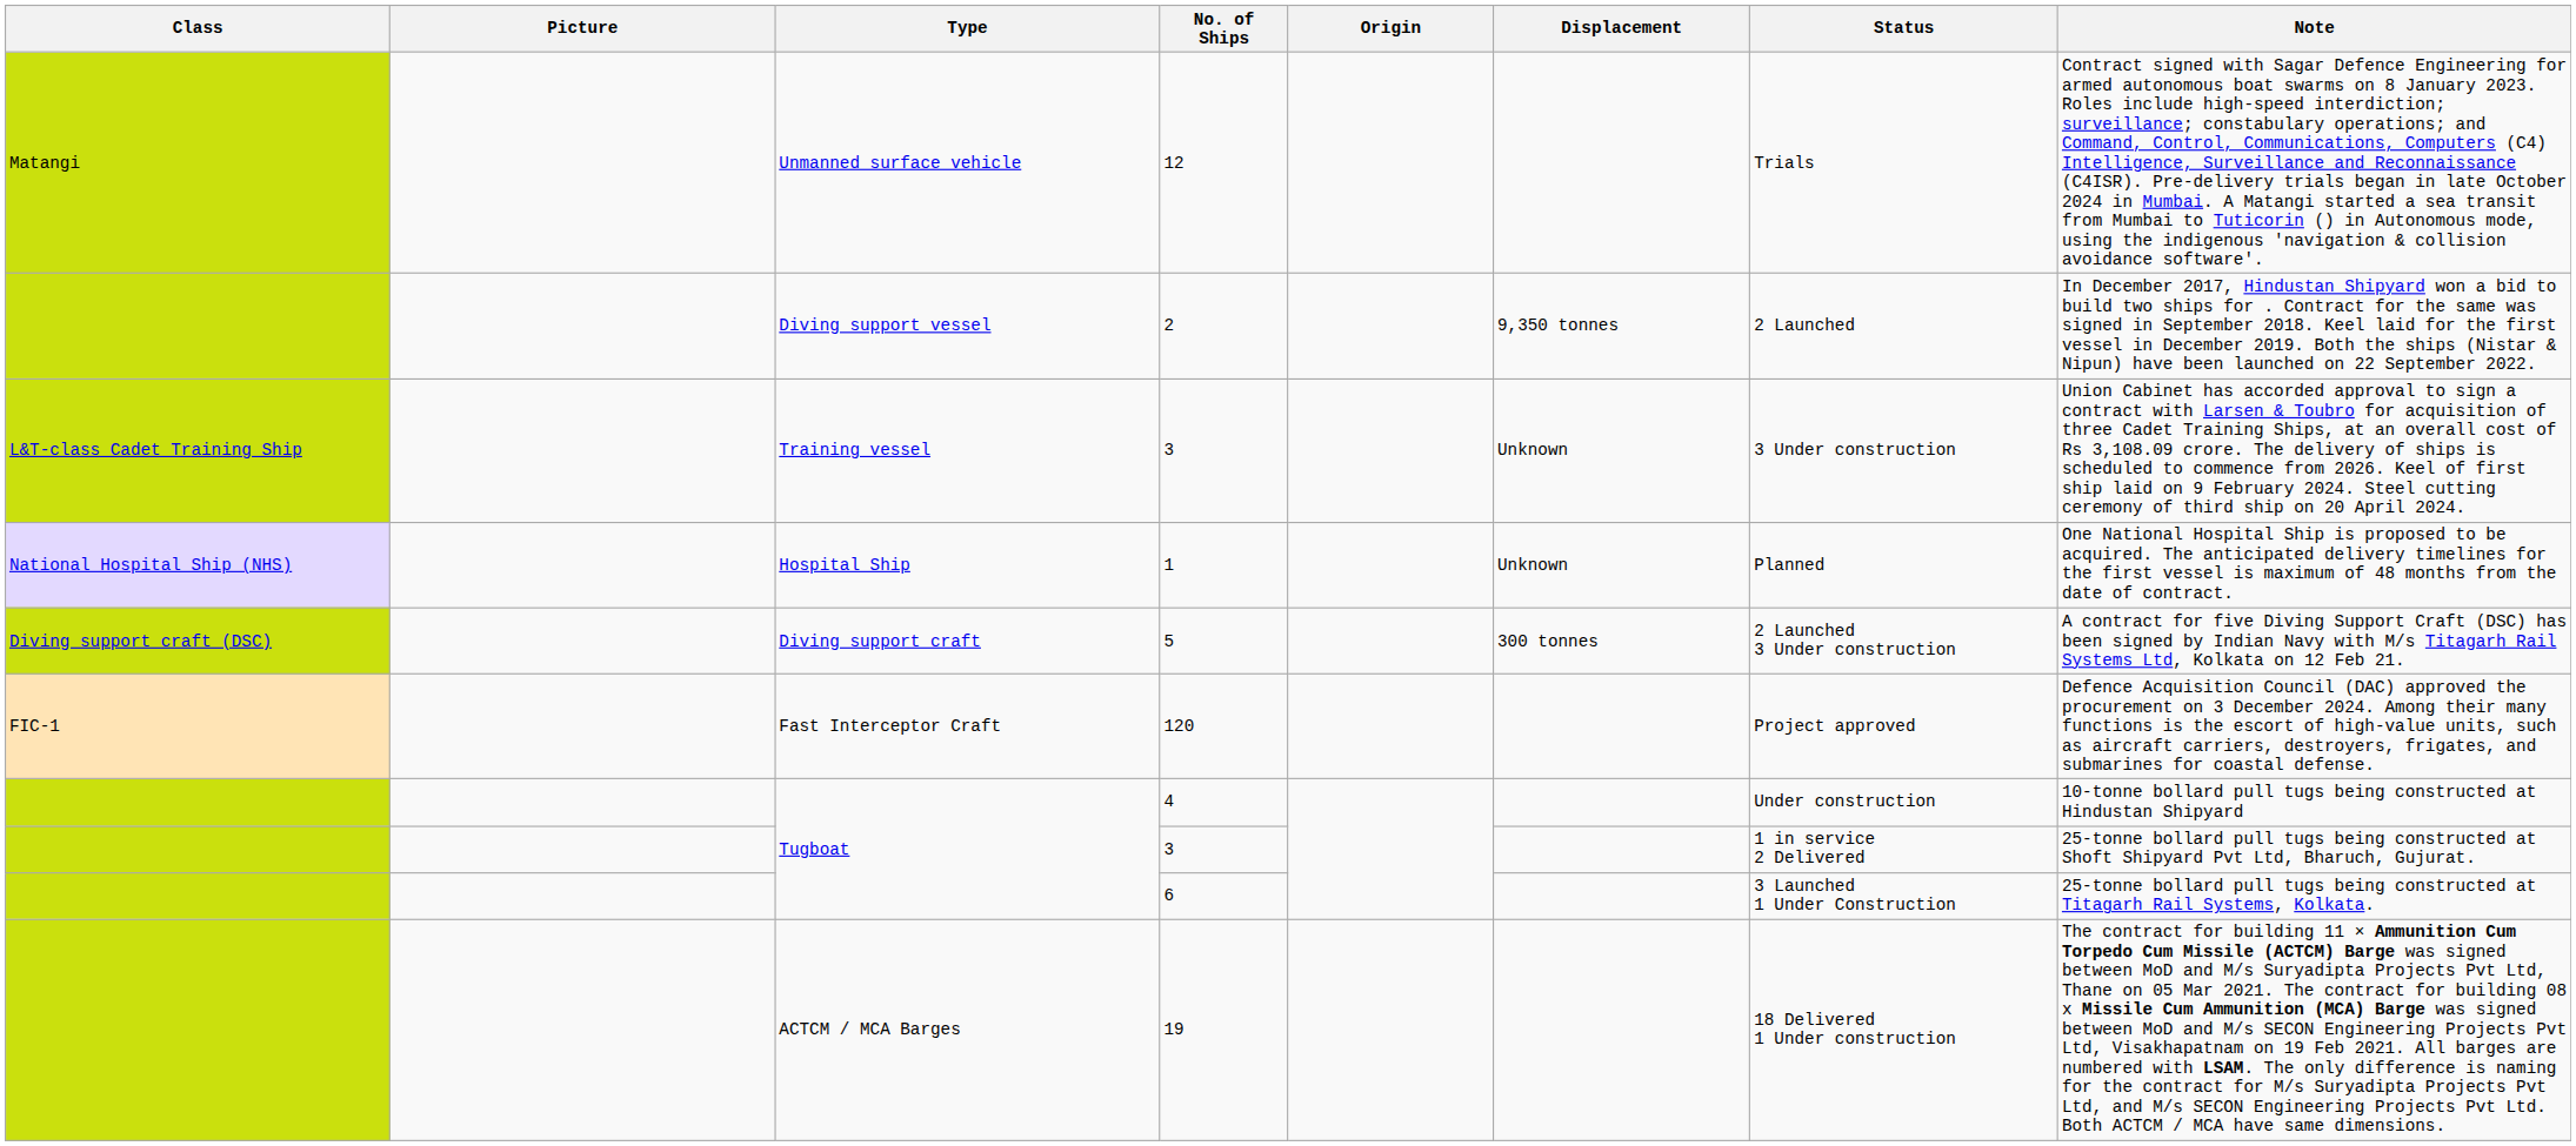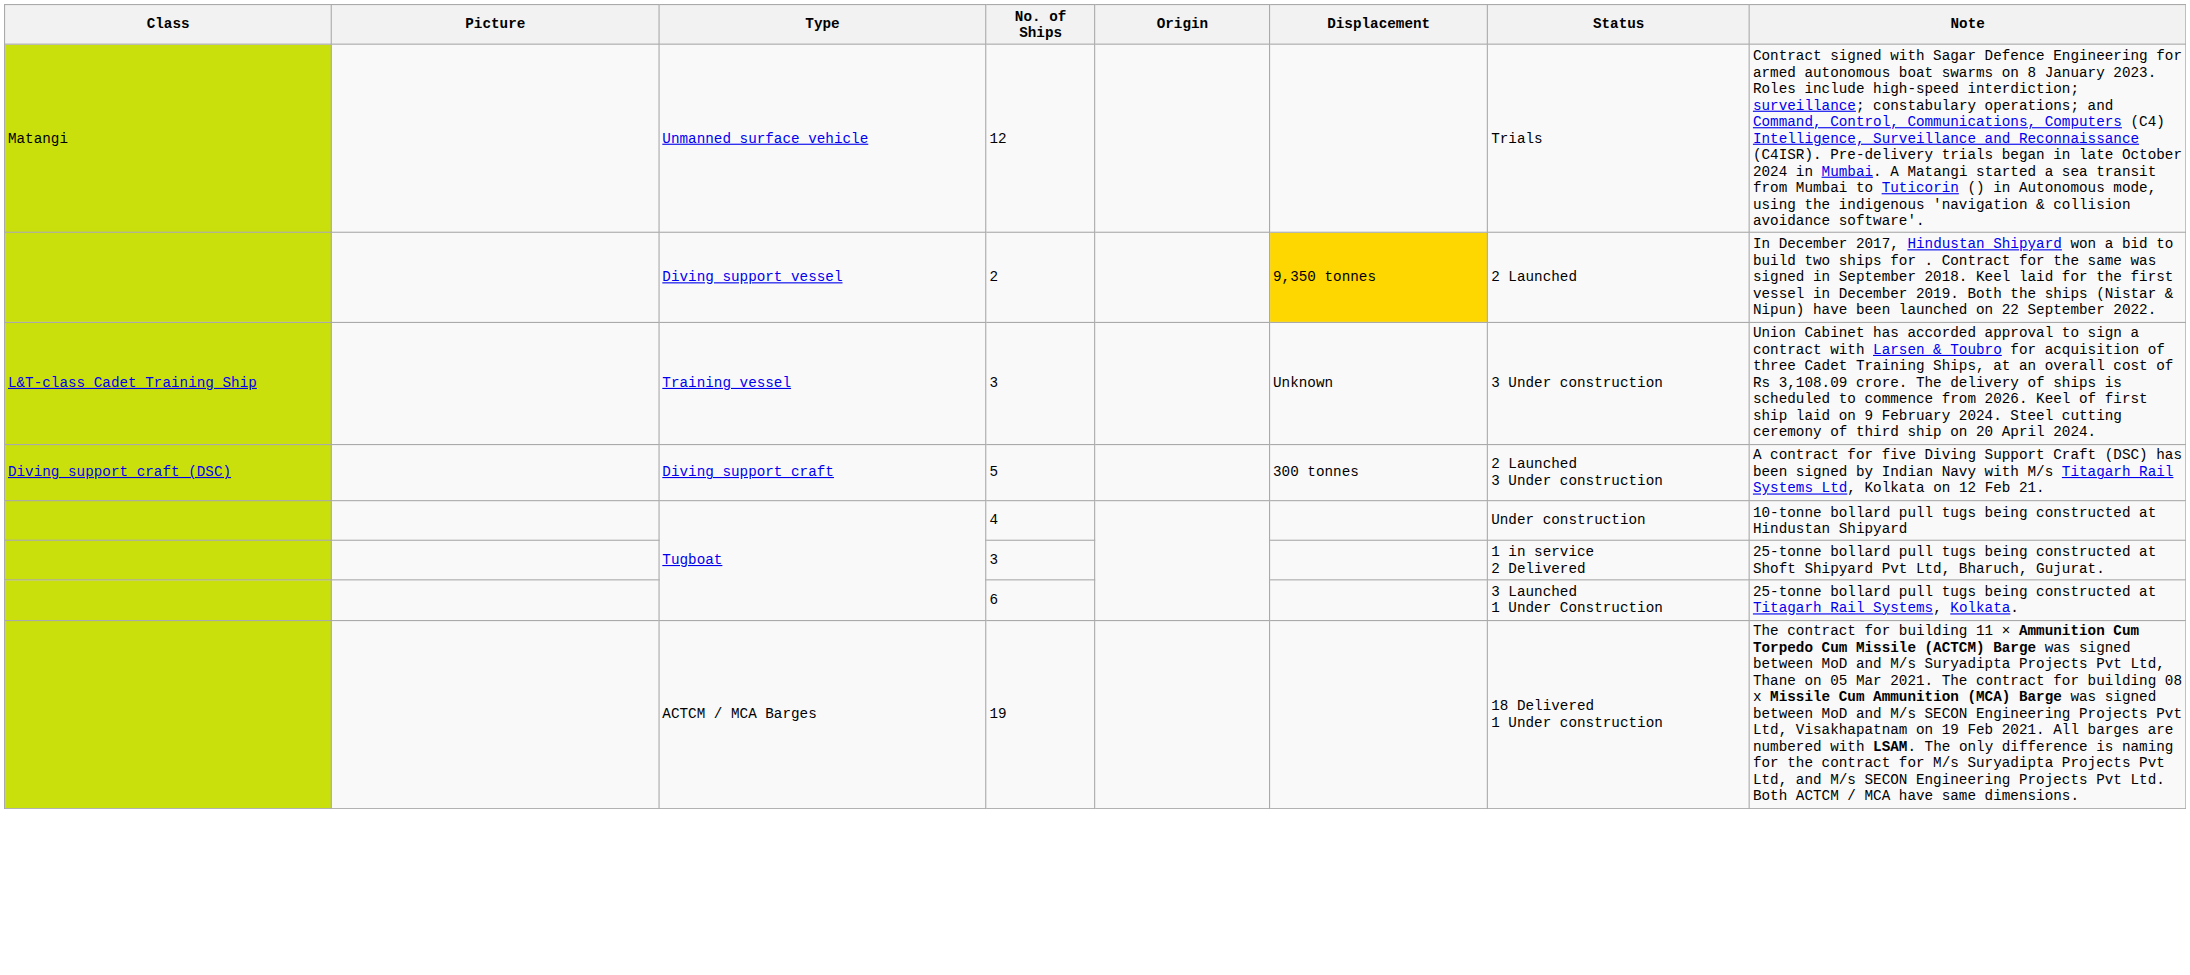2 | Displacement: no background -> gold background
- row: National Hospital Ship (NHS) | Hospital Ship | 1 | Unknown | Planned | One National Hospital Ship is proposed to be acquired. The anticipated delivery timelines for the first vessel is maximum of 48 months from the date of contract.
- row: FIC-1 | Fast Interceptor Craft | 120 | Project approved | Defence Acquisition Council (DAC) approved the procurement on 3 December 2024. Among their many functions is the escort of high-value units, such as aircraft carriers, destroyers, frigates, and submarines for coastal defense.
